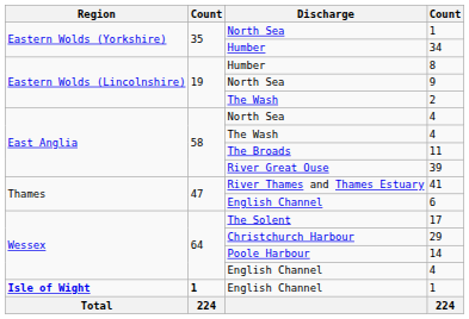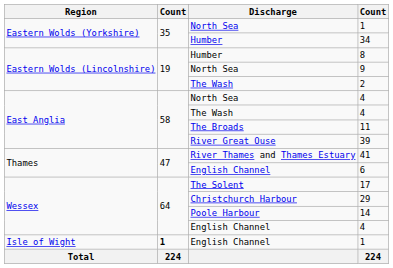English Channel / 1 | Region: bold -> normal
